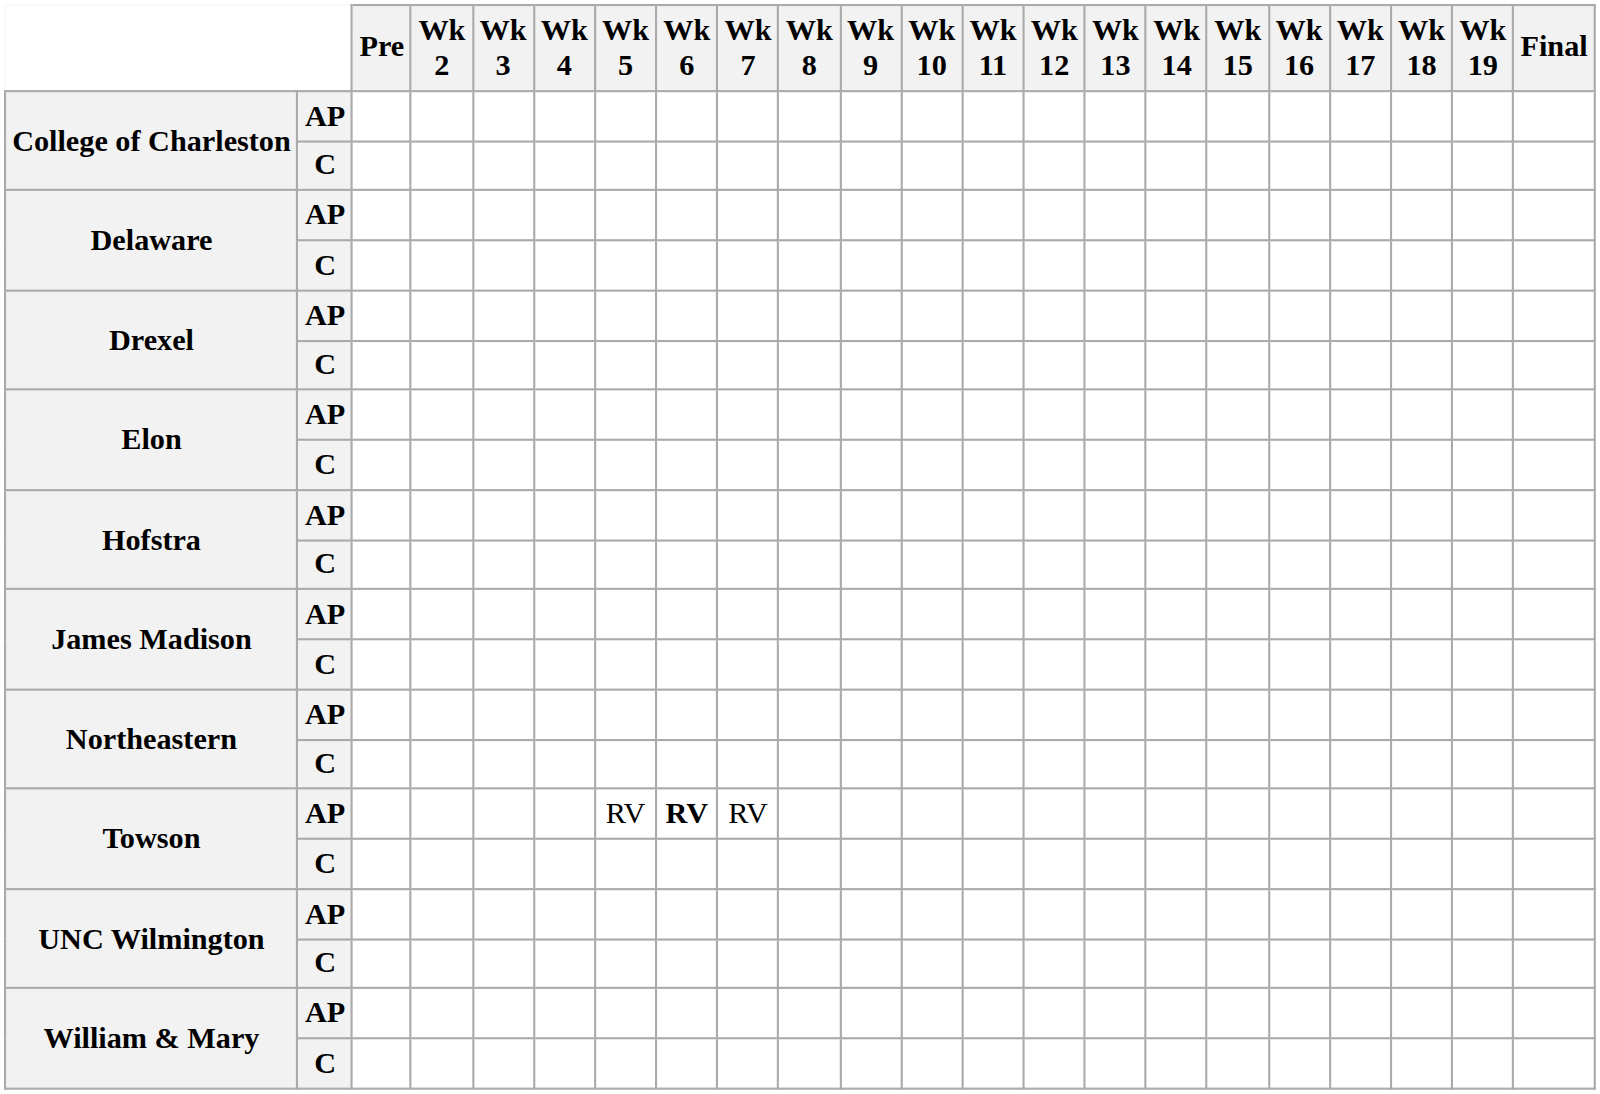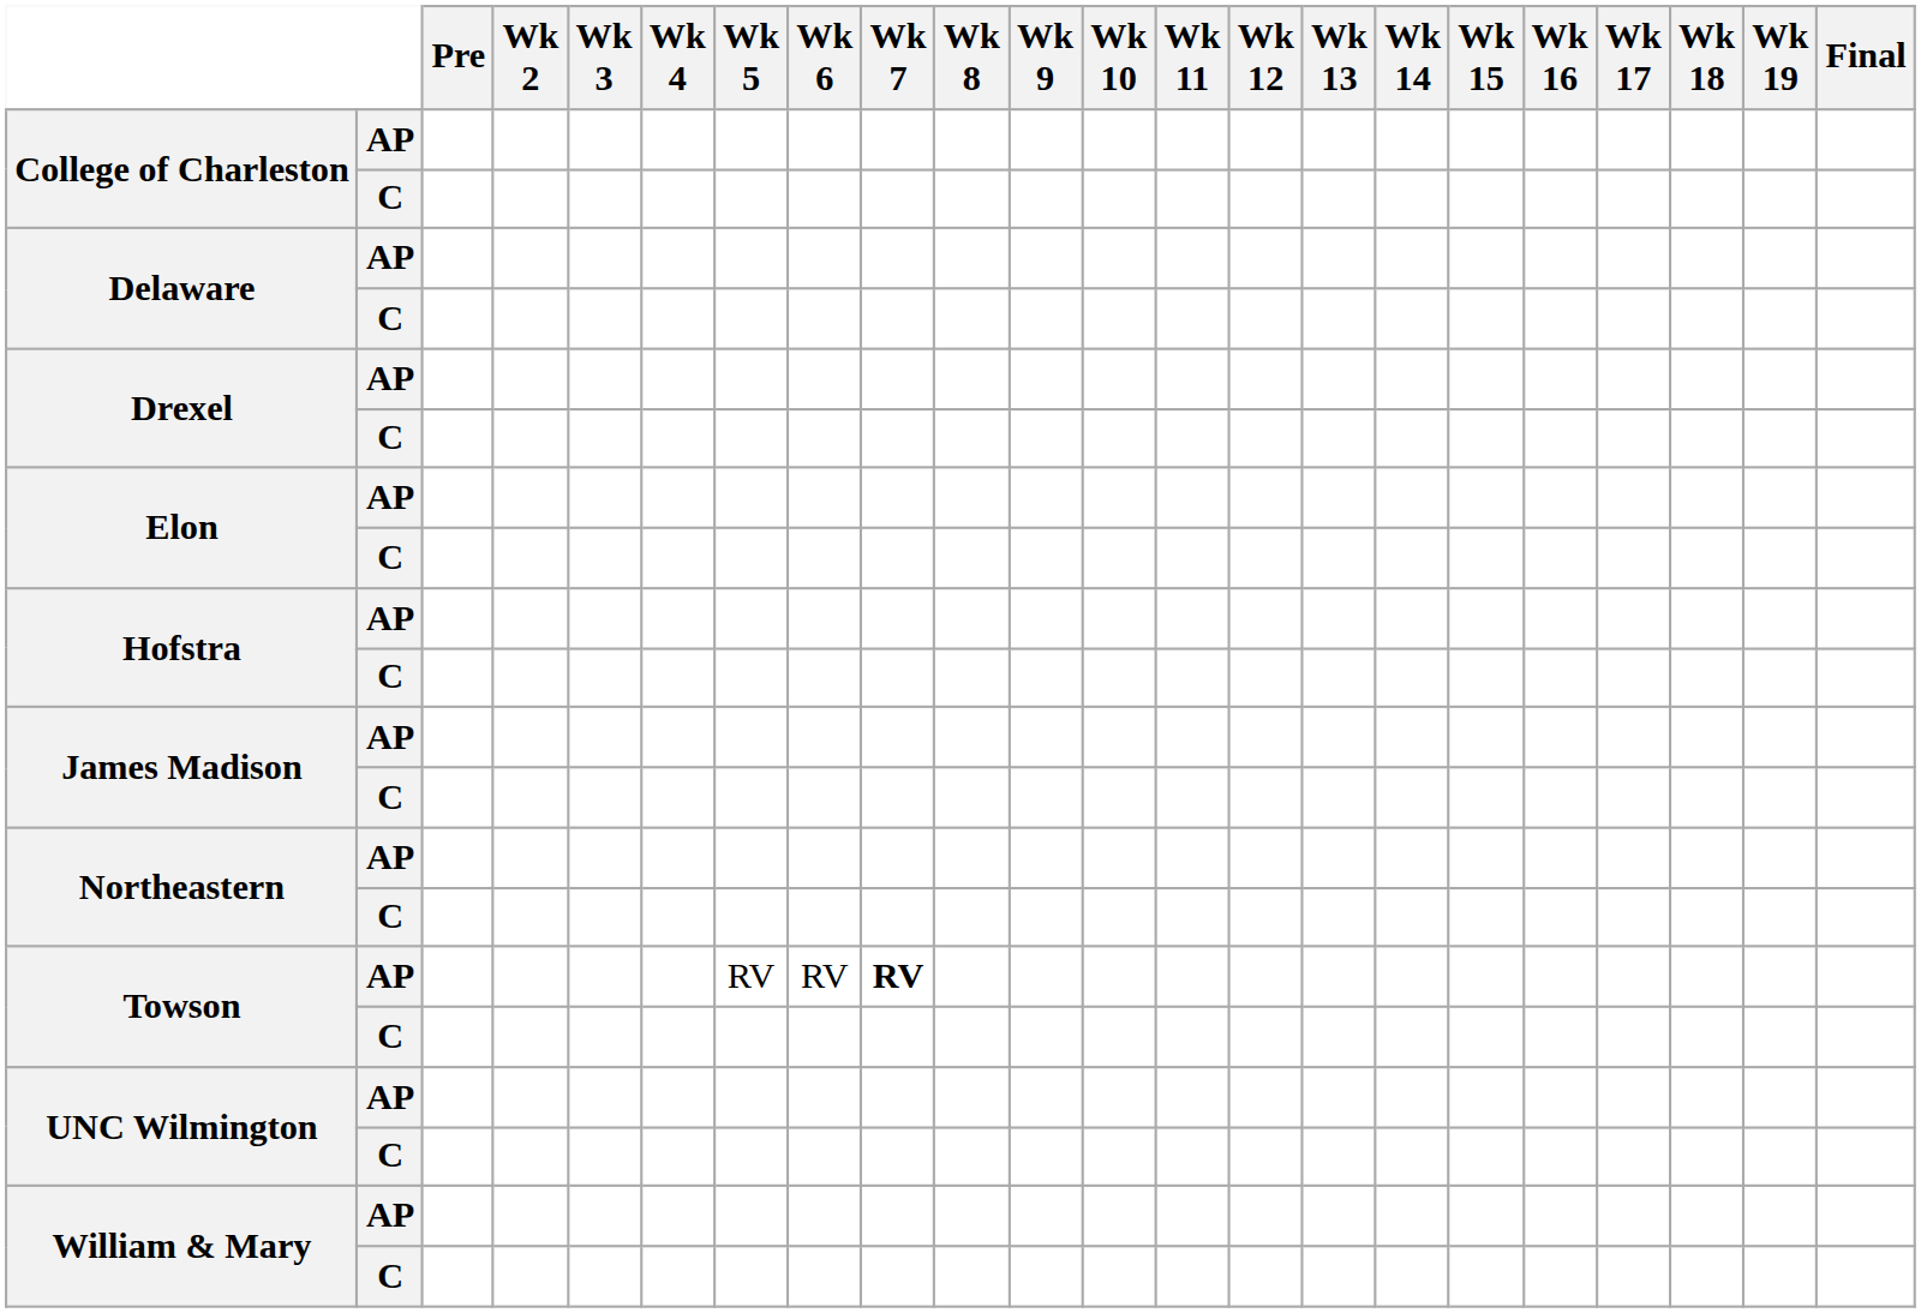Towson / AP | Wk 6: bold -> normal
Towson / AP | Wk 7: normal -> bold
